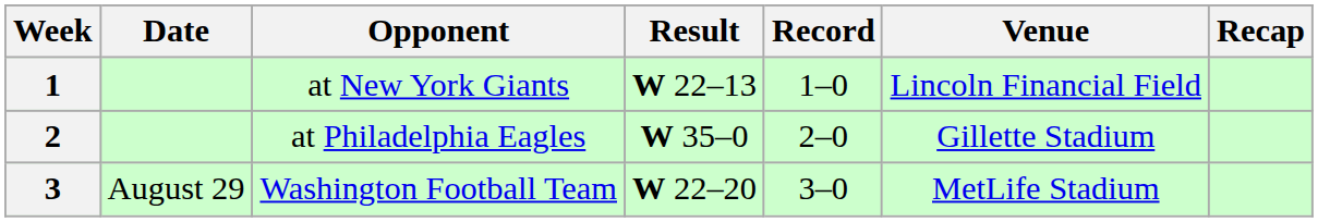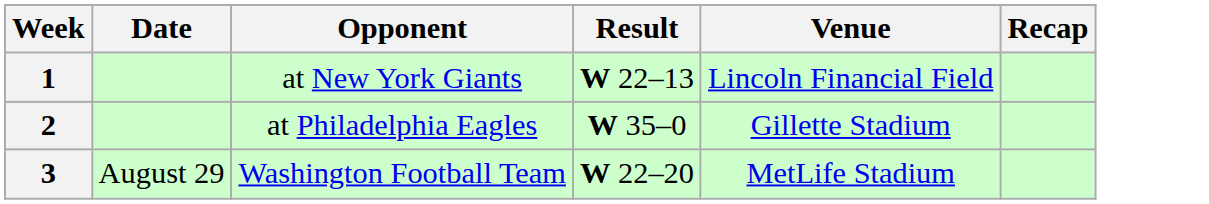- column: Record | 1–0 | 2–0 | 3–0
